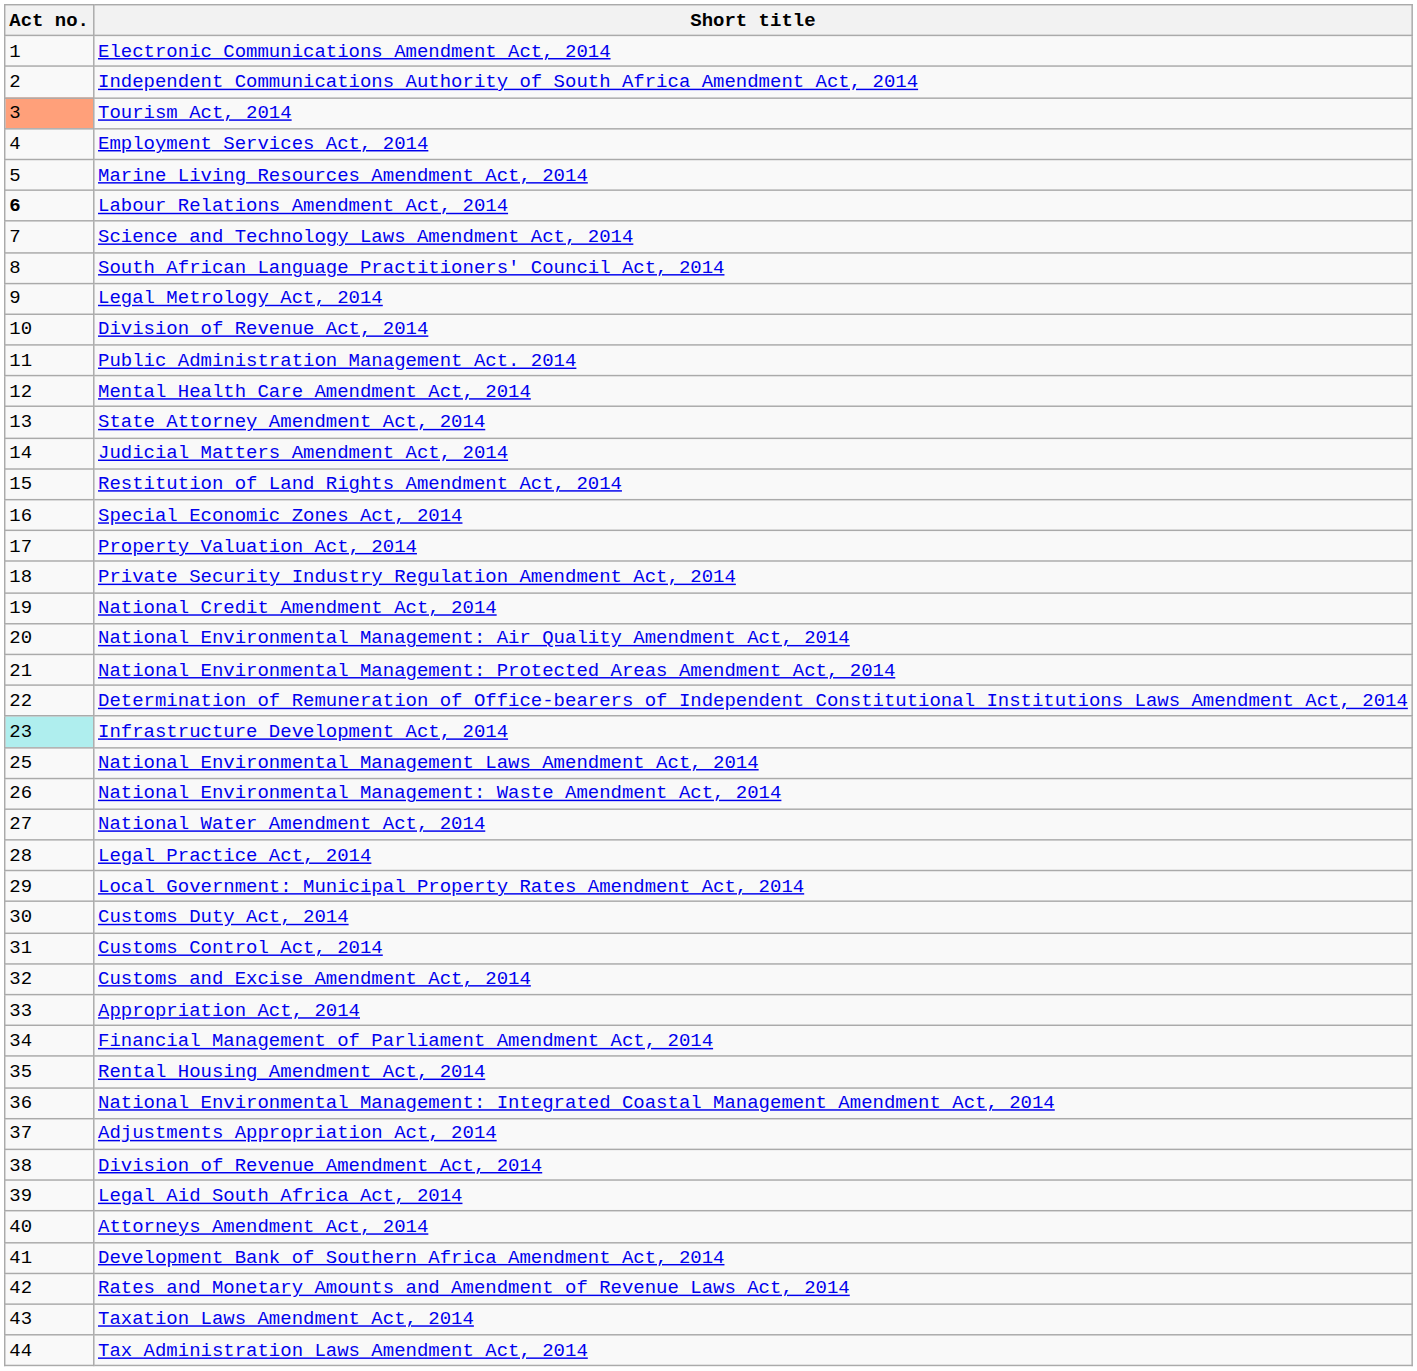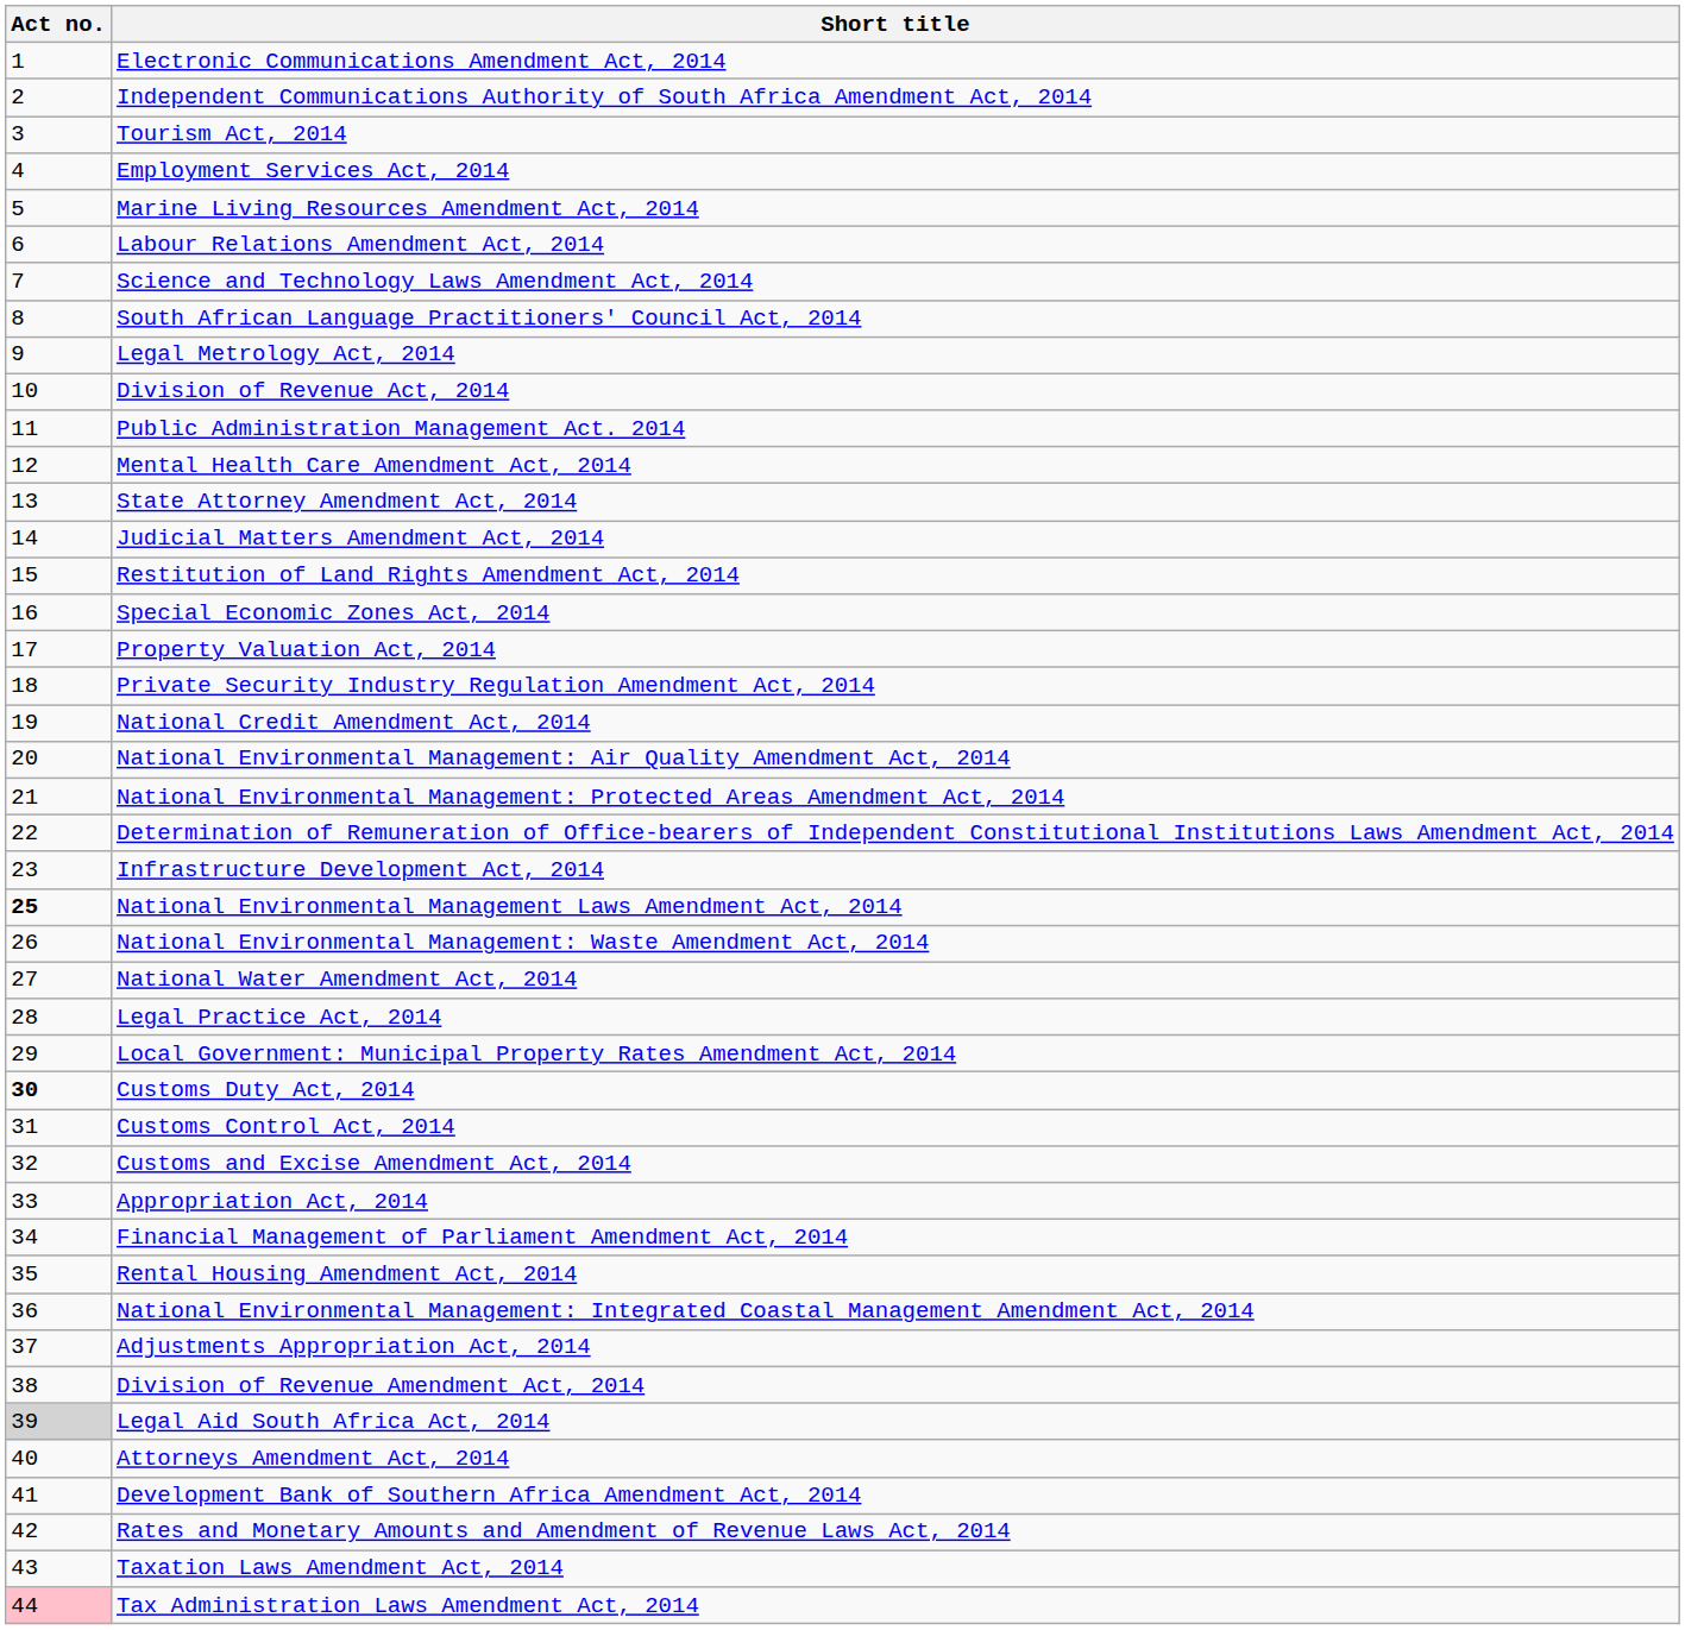Tourism Act, 2014 | Act no.: lightsalmon background -> no background
Labour Relations Amendment Act, 2014 | Act no.: bold -> normal
Infrastructure Development Act, 2014 | Act no.: paleturquoise background -> no background
National Environmental Management Laws Amendment Act, 2014 | Act no.: normal -> bold
Customs Duty Act, 2014 | Act no.: normal -> bold
Legal Aid South Africa Act, 2014 | Act no.: no background -> lightgrey background
Tax Administration Laws Amendment Act, 2014 | Act no.: no background -> pink background
